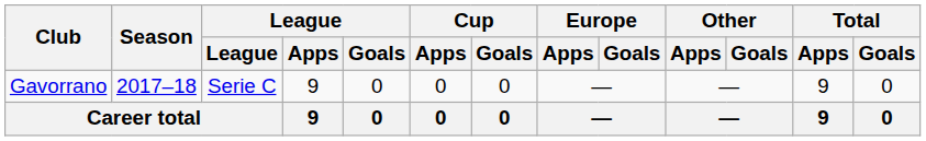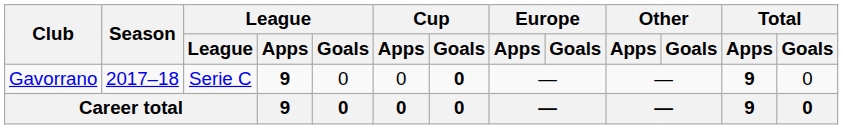Gavorrano | League / Apps: normal -> bold
Gavorrano | Cup / Goals: normal -> bold
Gavorrano | Total / Apps: normal -> bold
